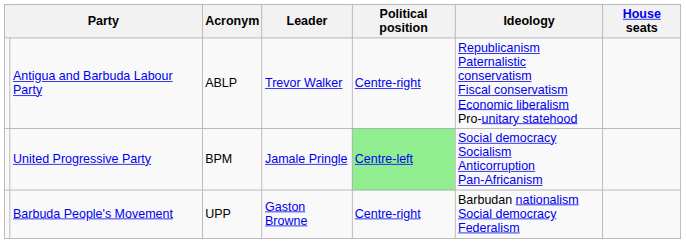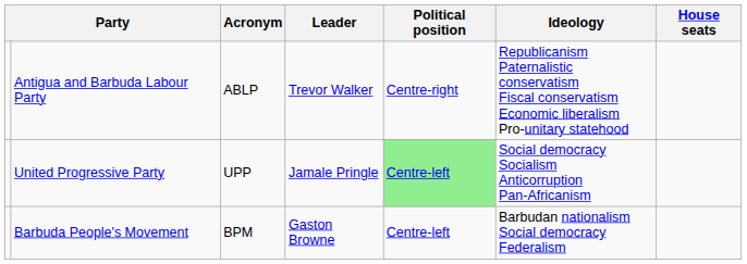United Progressive Party | Acronym: BPM -> UPP
Barbuda People's Movement | Acronym: UPP -> BPM
Barbuda People's Movement | Political position: Centre-right -> Centre-left
